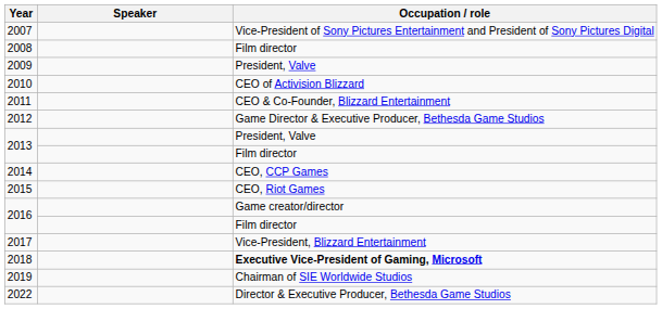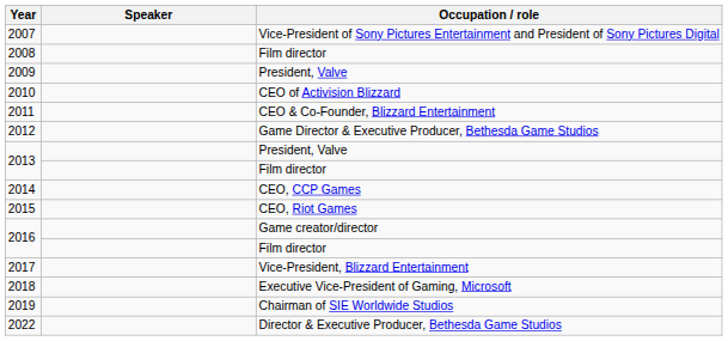2018 | Occupation / role: bold -> normal
